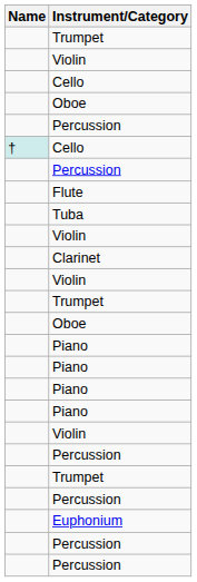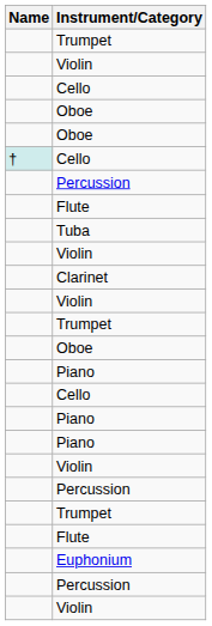row 6 | Instrument/Category: Percussion -> Oboe
row 17 | Instrument/Category: Piano -> Cello
row 23 | Instrument/Category: Percussion -> Flute
row 26 | Instrument/Category: Percussion -> Violin
